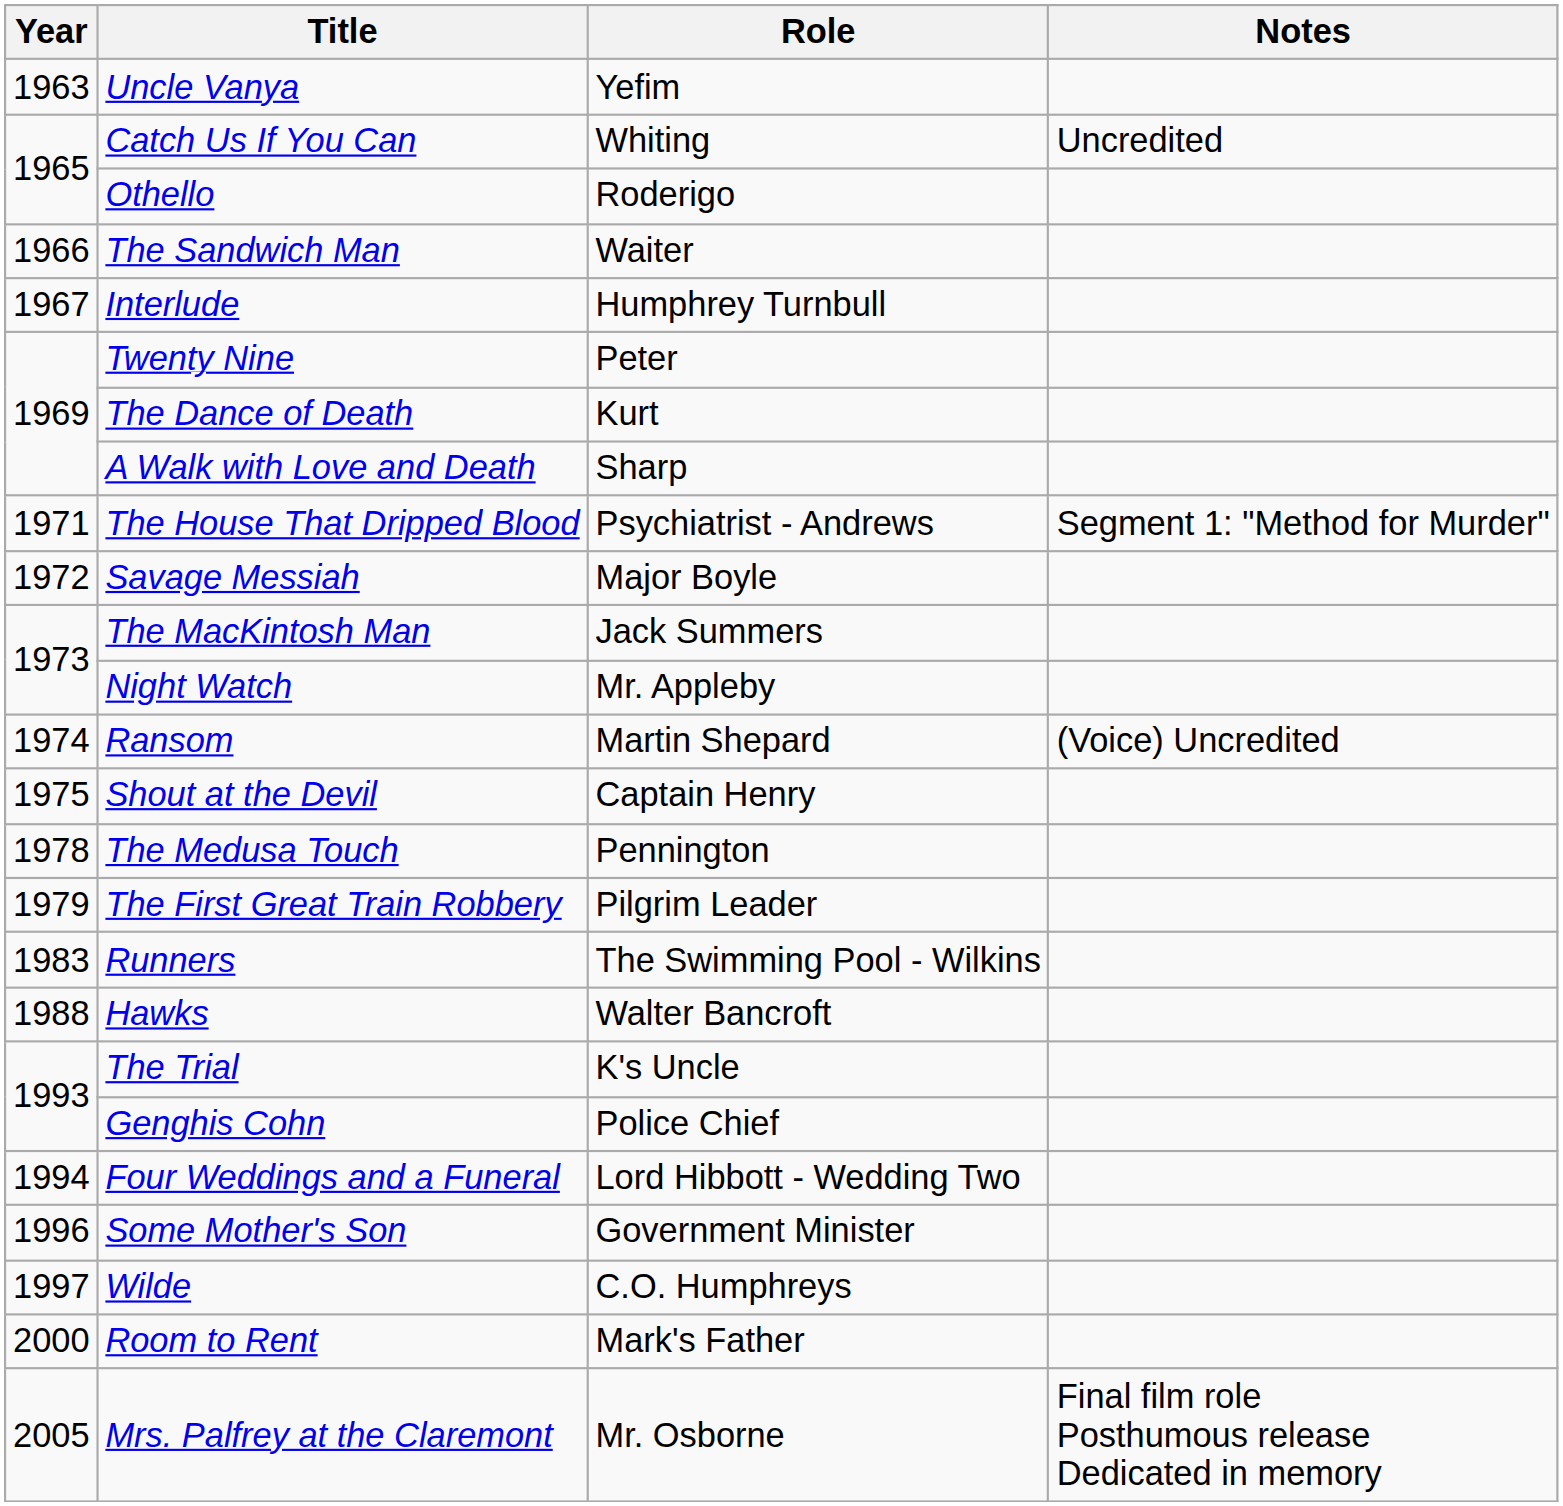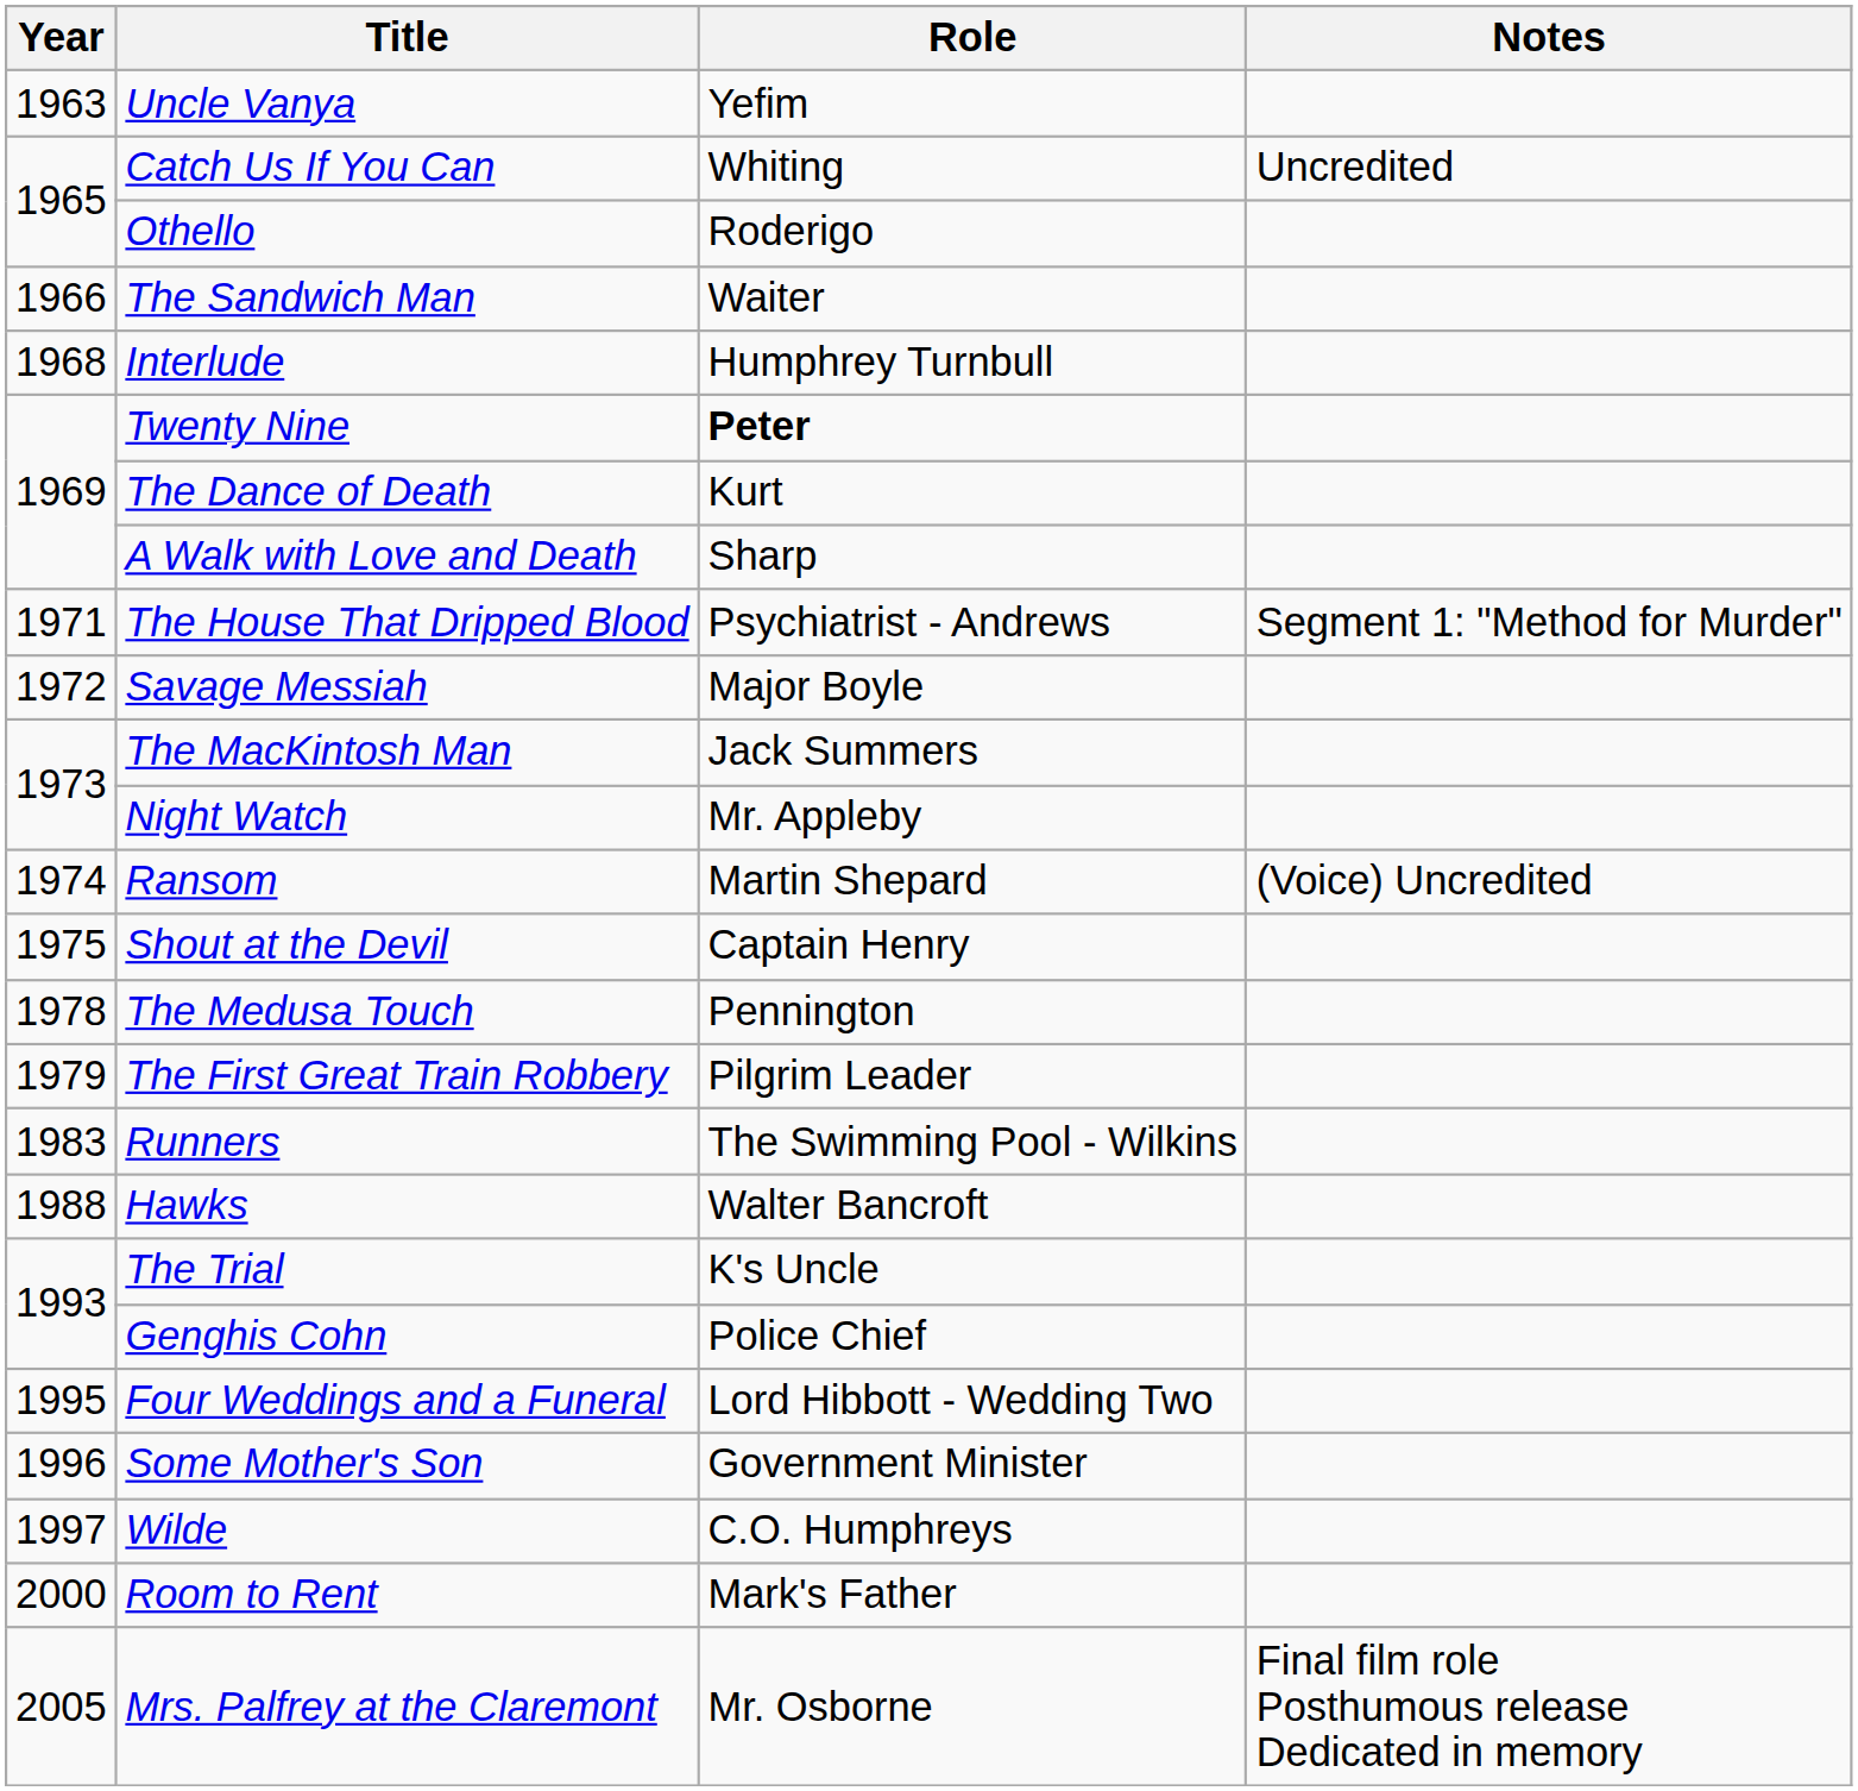Interlude | Year: 1967 -> 1968
Twenty Nine | Role: normal -> bold
Four Weddings and a Funeral | Year: 1994 -> 1995
